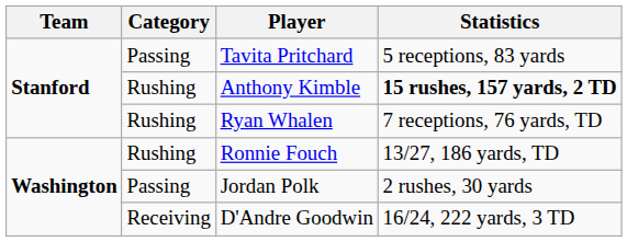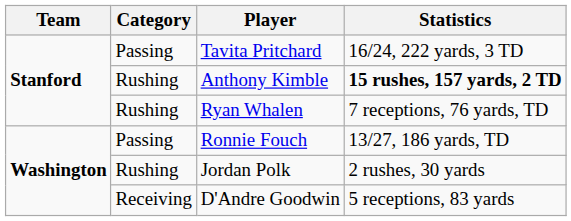Tavita Pritchard | Statistics: 5 receptions, 83 yards -> 16/24, 222 yards, 3 TD
Ronnie Fouch | Category: Rushing -> Passing
Jordan Polk | Category: Passing -> Rushing
D'Andre Goodwin | Statistics: 16/24, 222 yards, 3 TD -> 5 receptions, 83 yards
